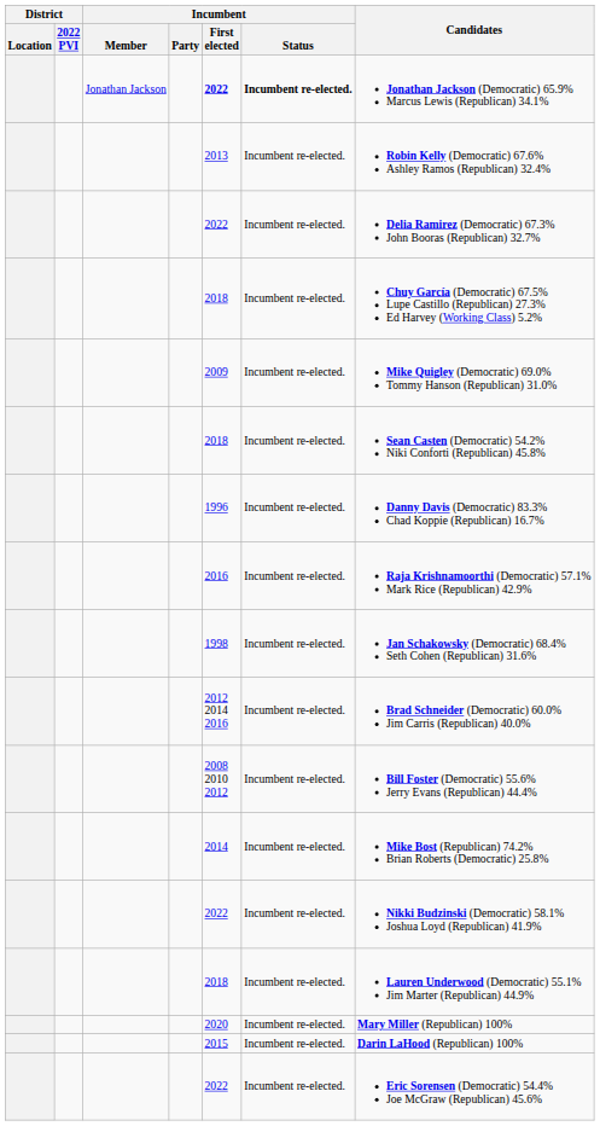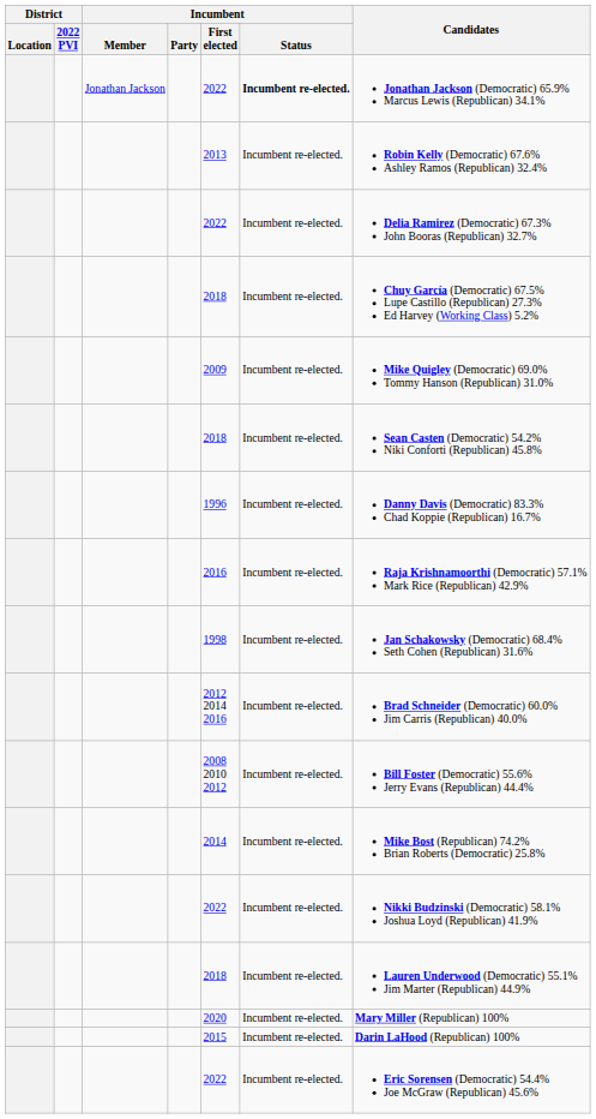Jonathan Jackson | Incumbent / First elected: bold -> normal
